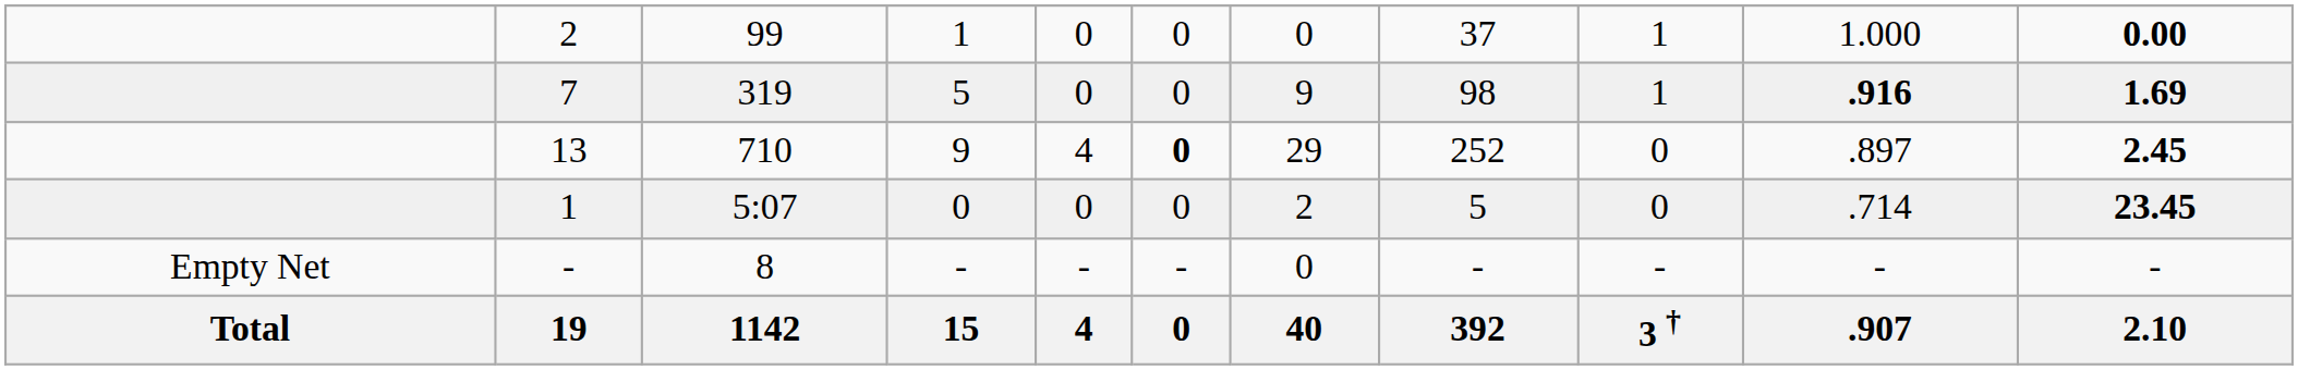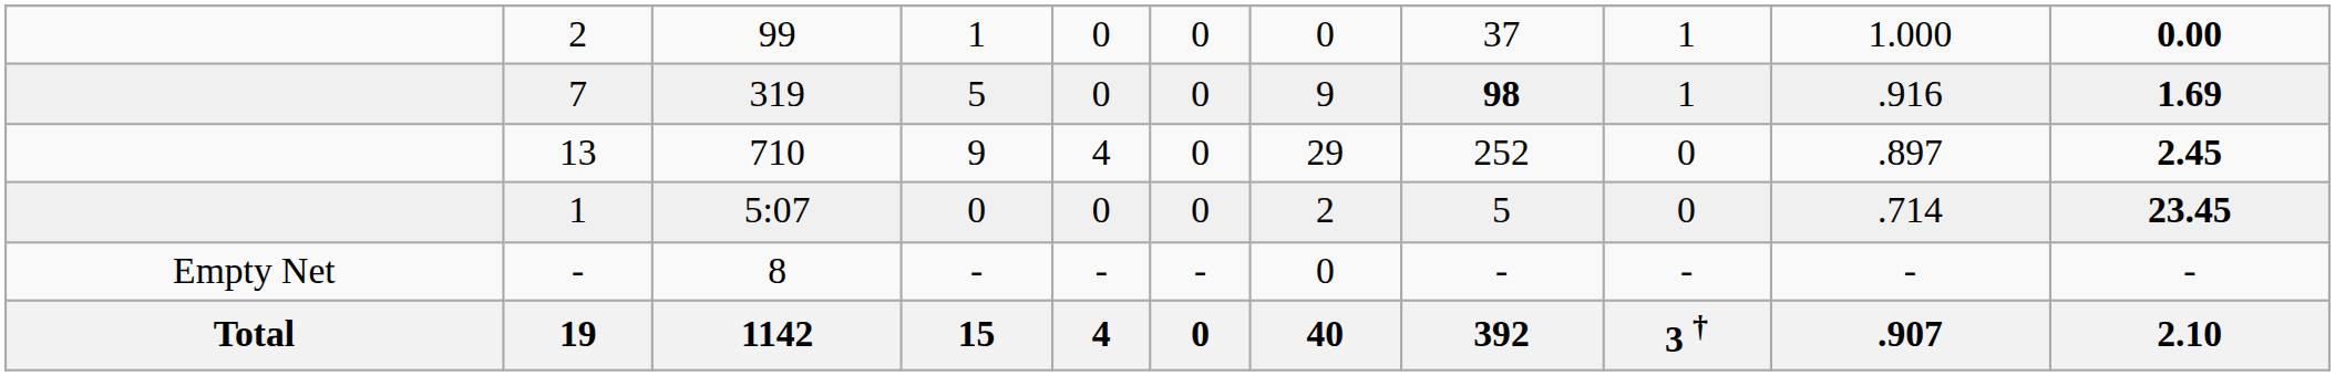7 | column 8: normal -> bold
7 | column 10: bold -> normal
13 | column 6: bold -> normal
